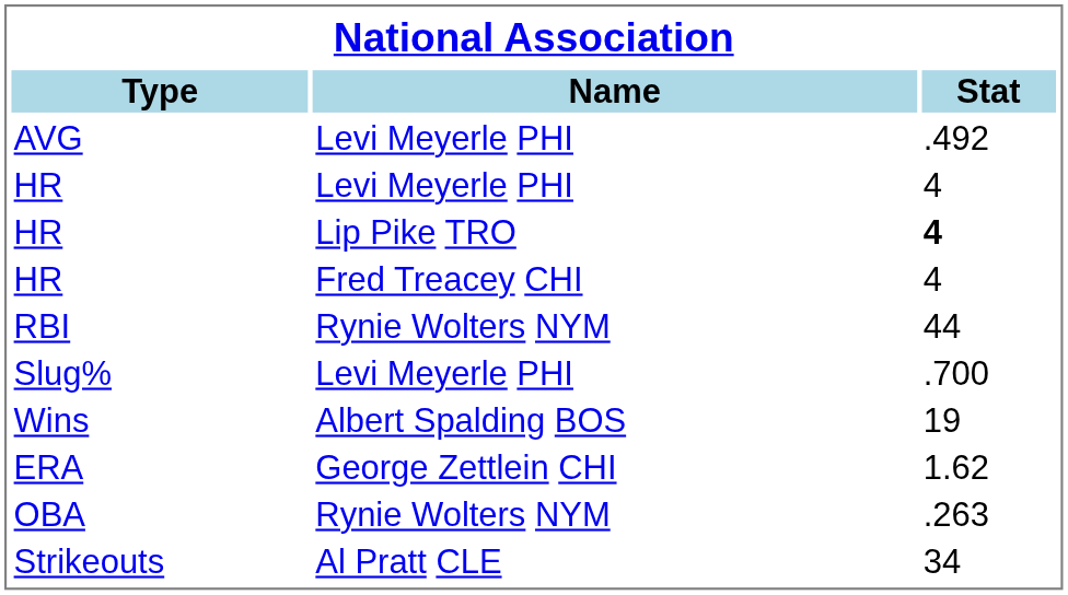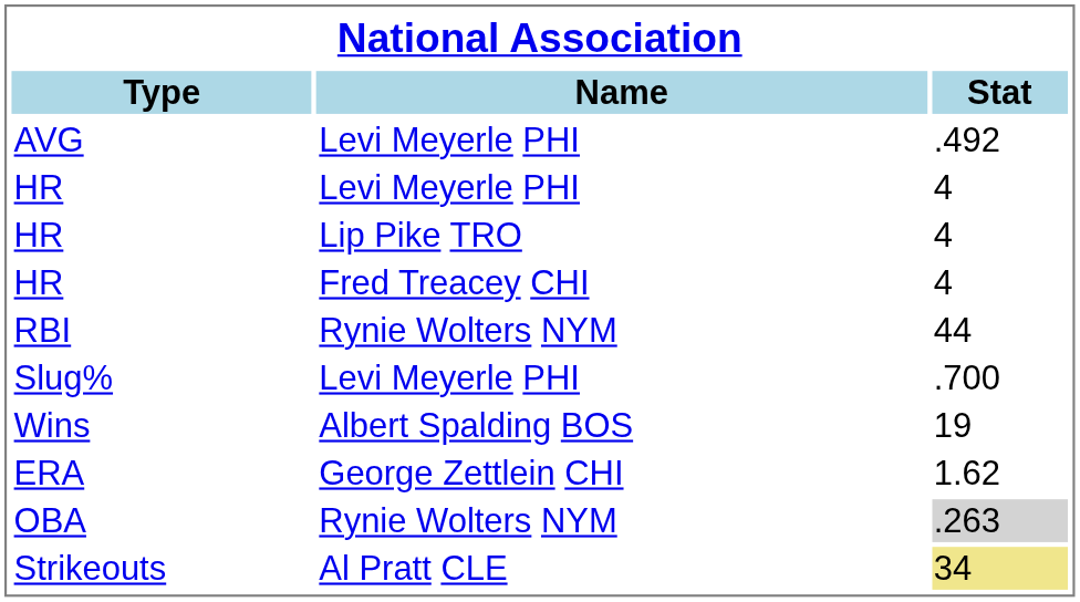HR / Lip Pike TRO | Stat: bold -> normal
OBA | Stat: no background -> lightgrey background
Strikeouts | Stat: no background -> khaki background
